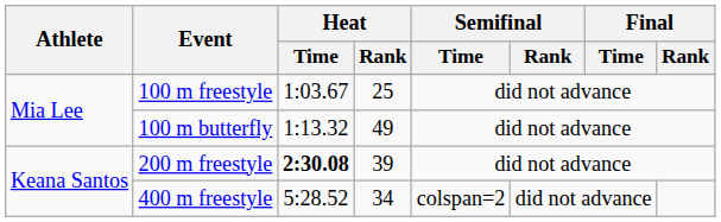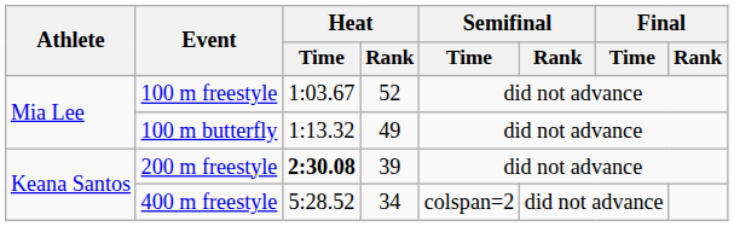100 m freestyle | Heat / Rank: 25 -> 52
